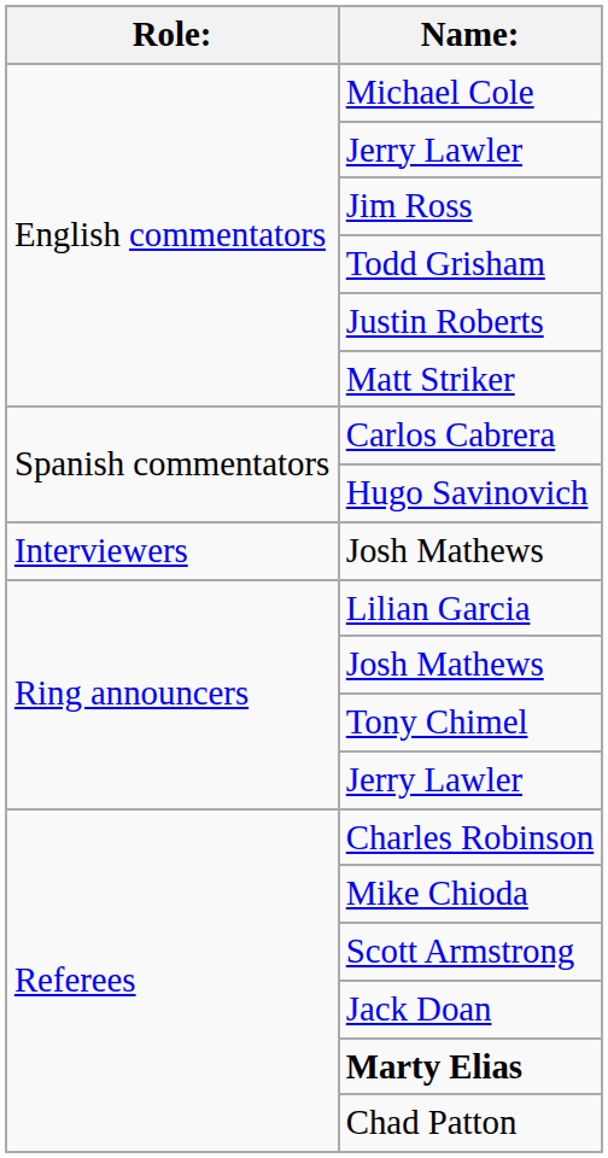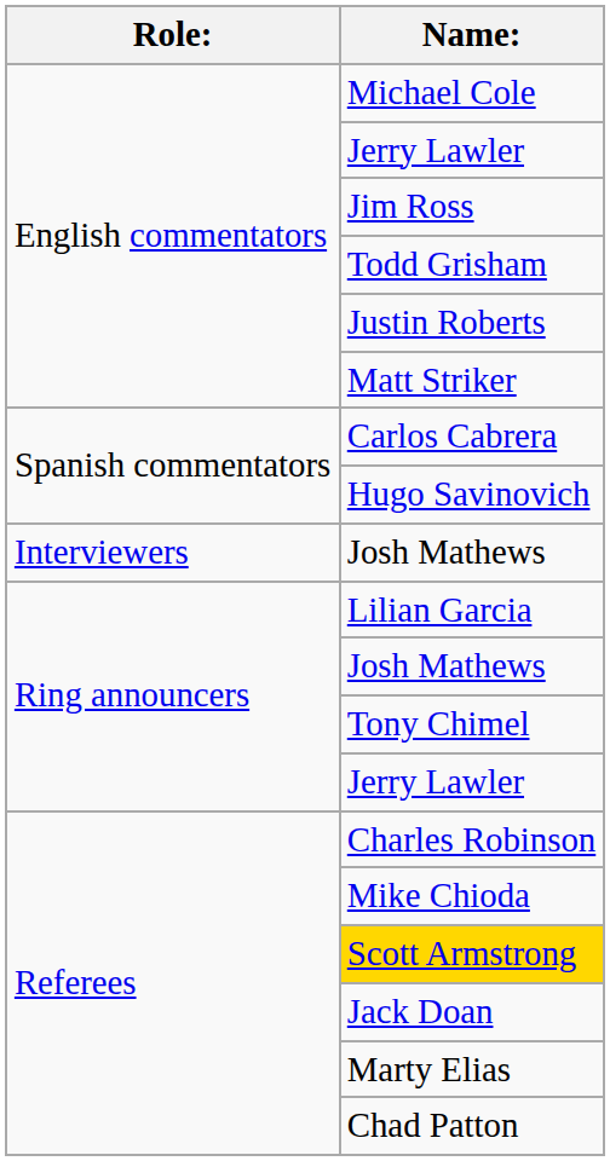row 17 | Name:: no background -> gold background
row 19 | Name:: bold -> normal
